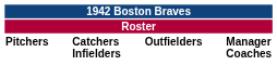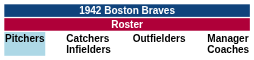Pitchers | column 1: no background -> lightblue background
